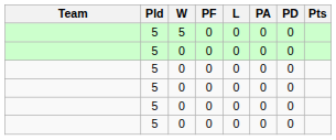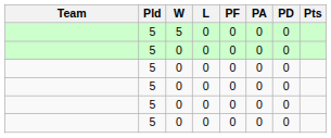columns swapped: L <-> PF
